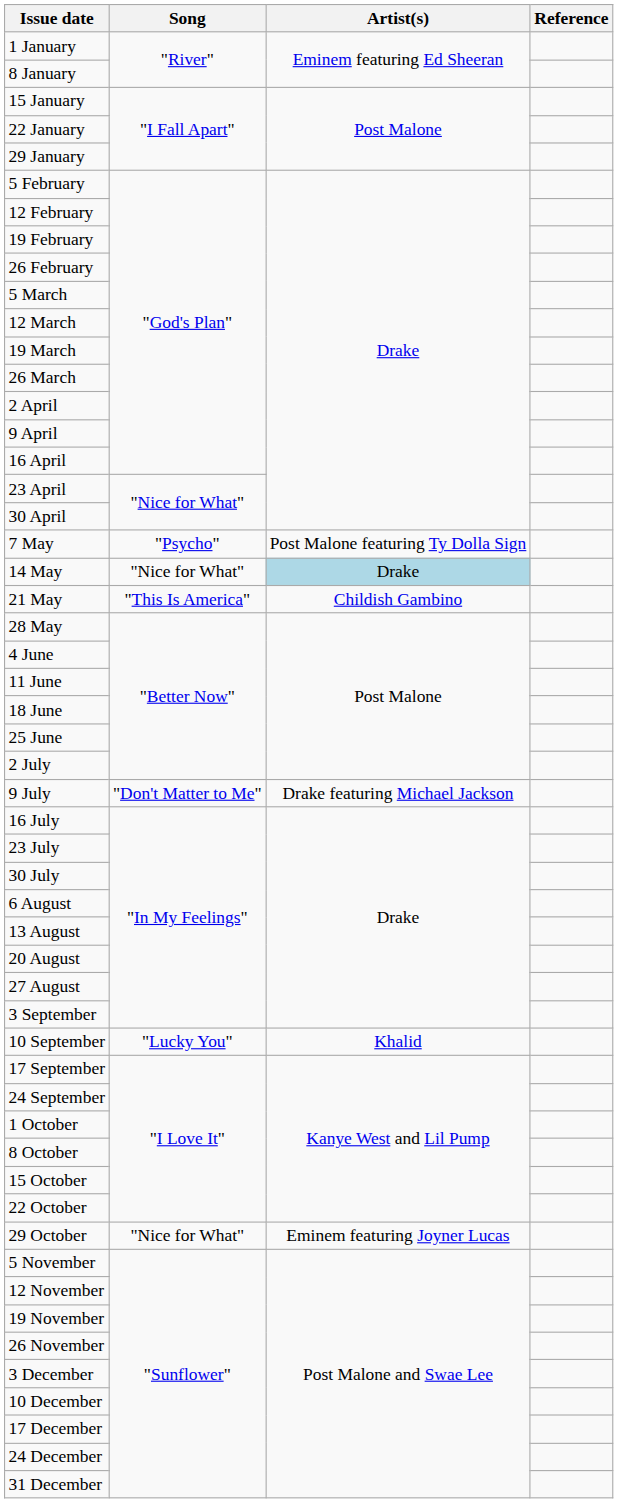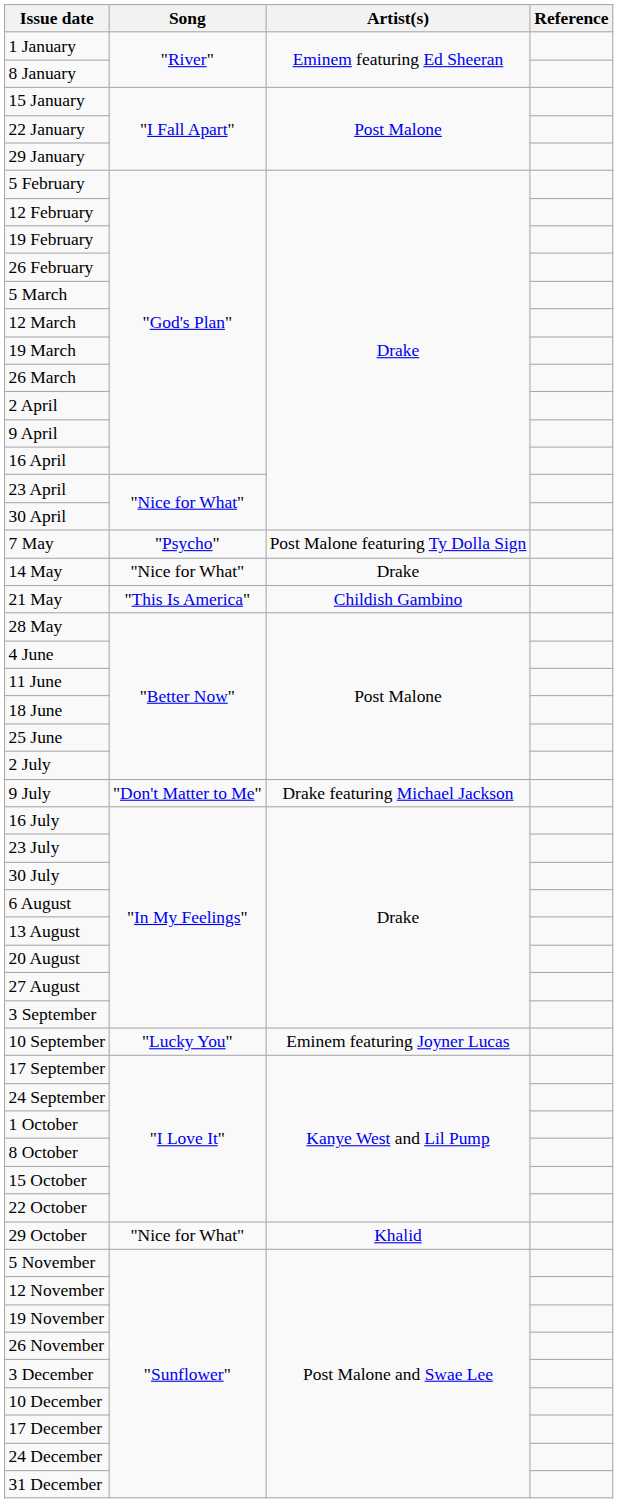14 May | Artist(s): lightblue background -> no background
10 September | Artist(s): Khalid -> Eminem featuring Joyner Lucas
29 October | Artist(s): Eminem featuring Joyner Lucas -> Khalid
